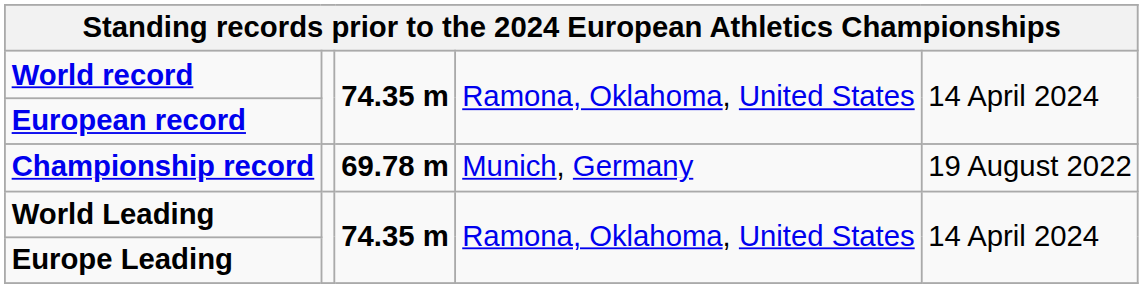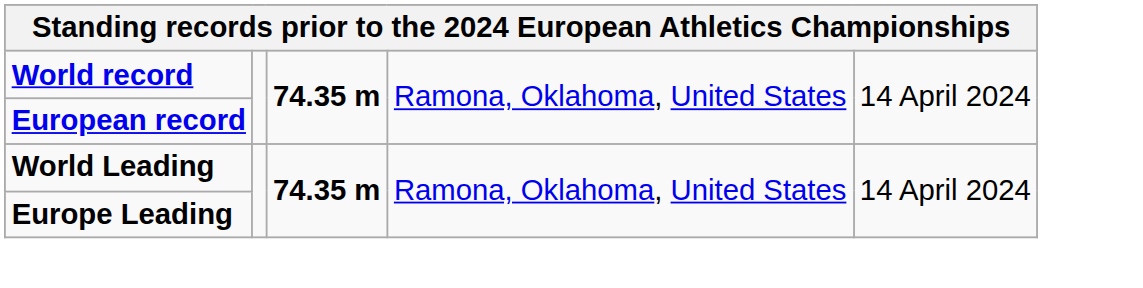- row: Championship record | 69.78 m | Munich, Germany | 19 August 2022
